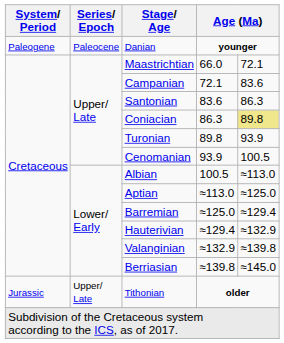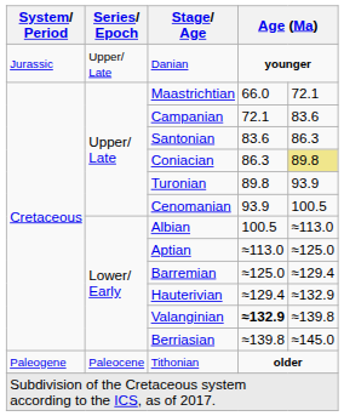Danian | System/ Period: Paleogene -> Jurassic
Danian | Series/ Epoch: Paleocene -> Upper/ Late
Valanginian | column 4: normal -> bold
Tithonian | System/ Period: Jurassic -> Paleogene
Tithonian | Series/ Epoch: Upper/ Late -> Paleocene
